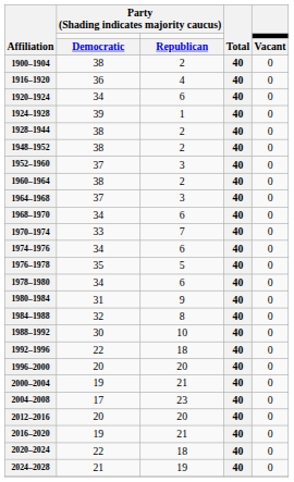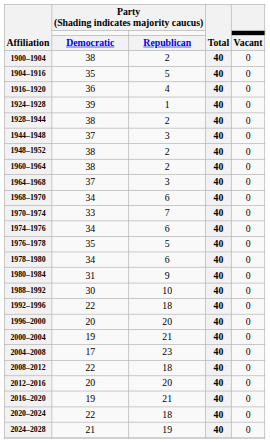+ row: 1904–1916 | 35 | 5 | 40 | 0
- row: 1920–1924 | 34 | 6 | 40 | 0
+ row: 1944–1948 | 37 | 3 | 40 | 0
- row: 1952–1960 | 37 | 3 | 40 | 0
- row: 1984–1988 | 32 | 8 | 40 | 0
+ row: 2008–2012 | 22 | 18 | 40 | 0
